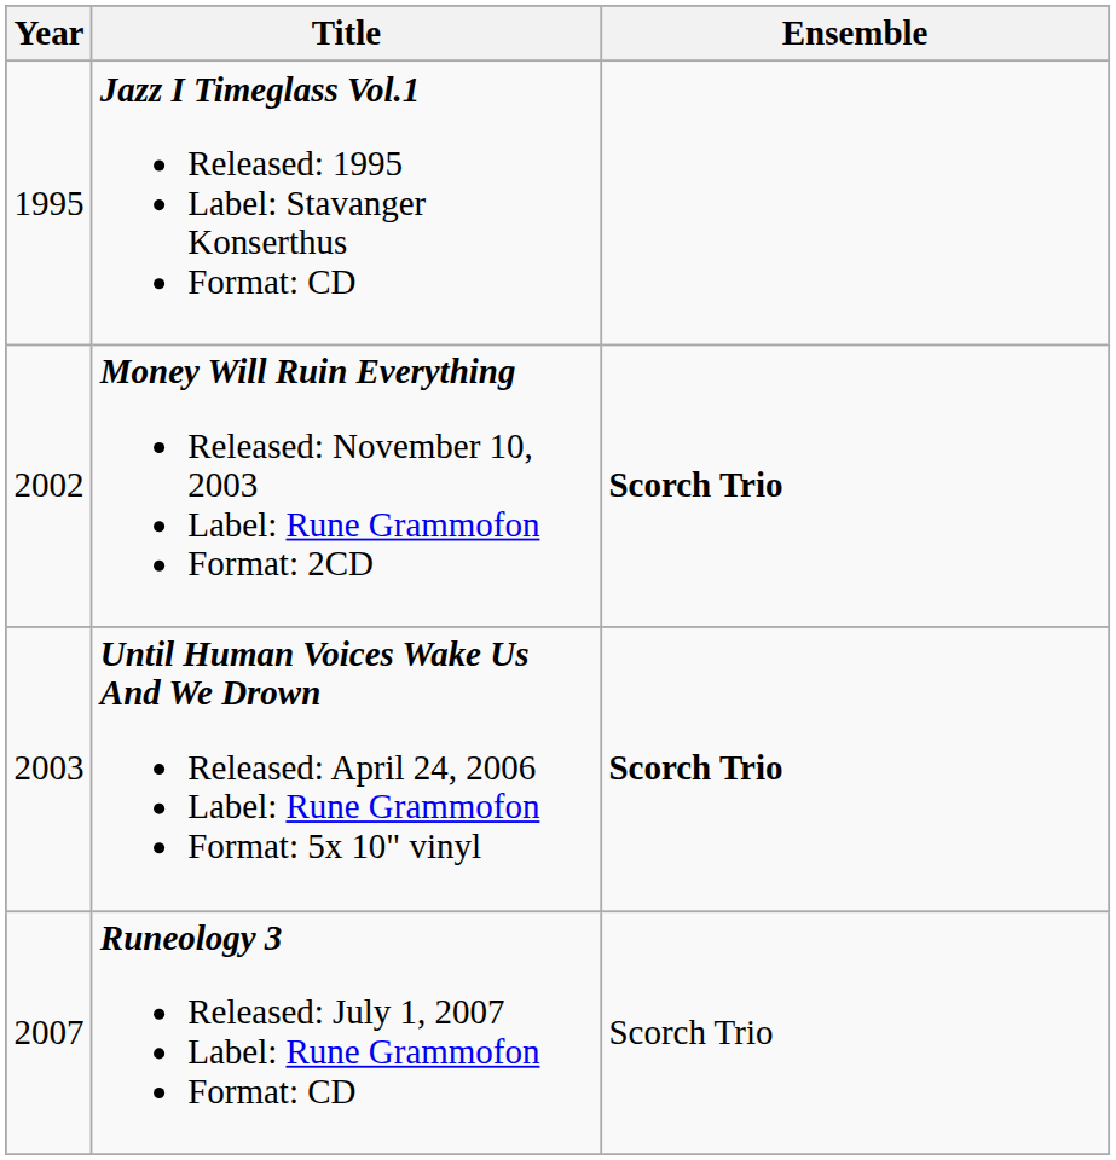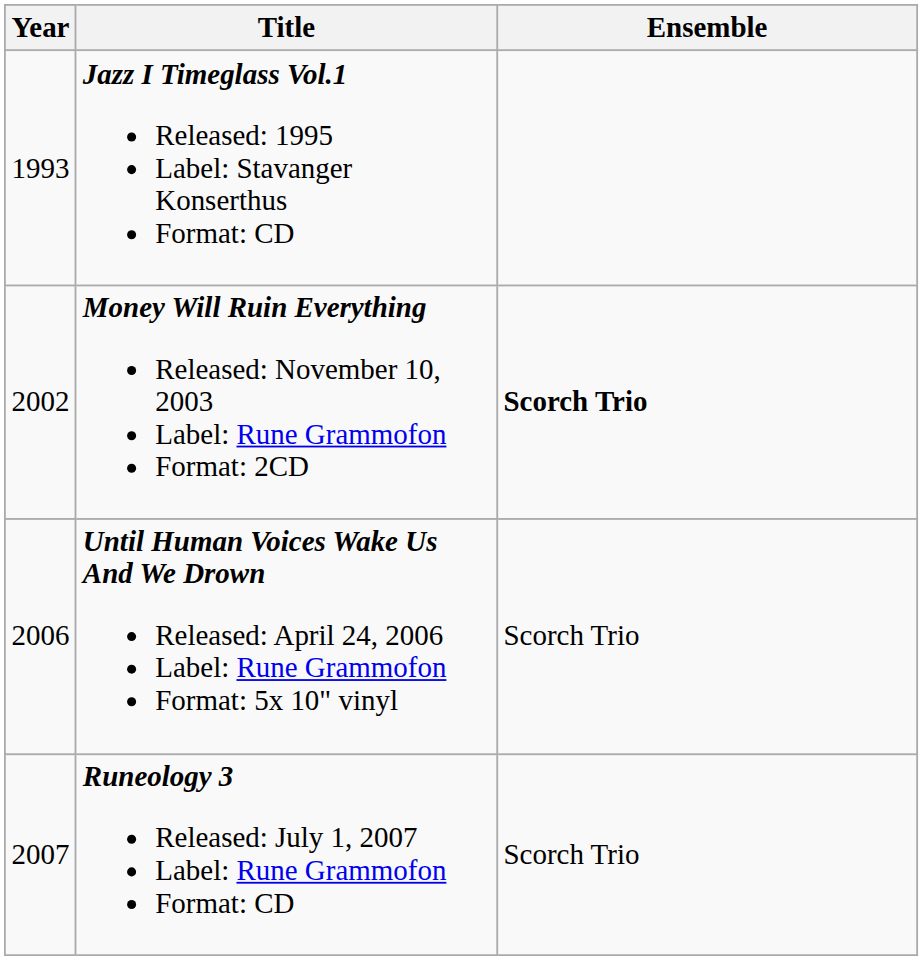row 2 | Year: 1995 -> 1993
row 4 | Year: 2003 -> 2006
row 4 | Ensemble: bold -> normal
